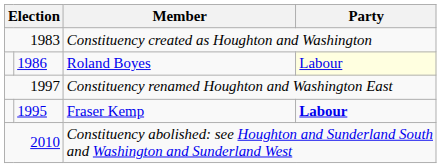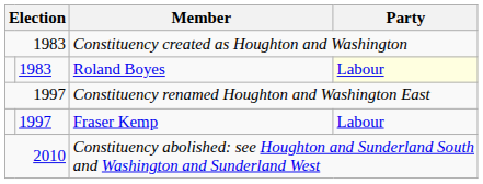Roland Boyes | column 2: 1986 -> 1983
Fraser Kemp | column 2: 1995 -> 1997
Fraser Kemp | Party: bold -> normal
